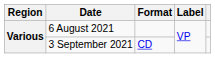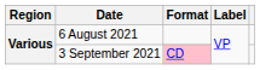3 September 2021 | Format: no background -> pink background
